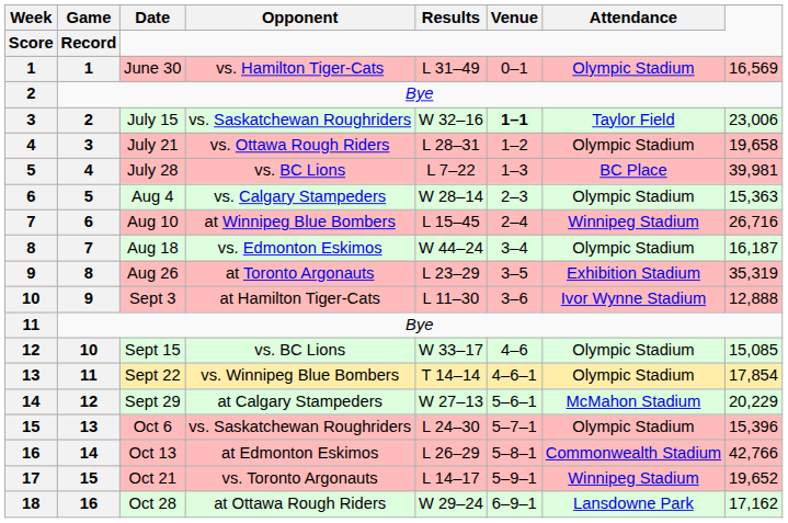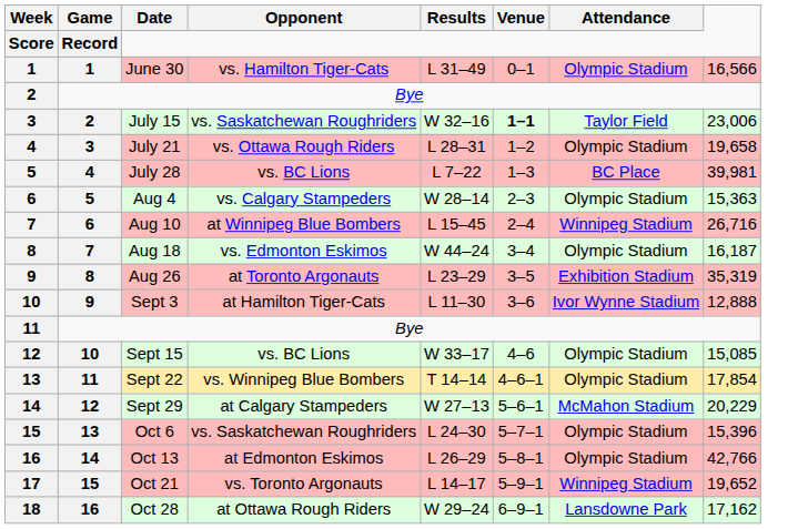June 30 | column 8: 16,569 -> 16,566
Oct 13 | Attendance: Commonwealth Stadium -> Olympic Stadium
